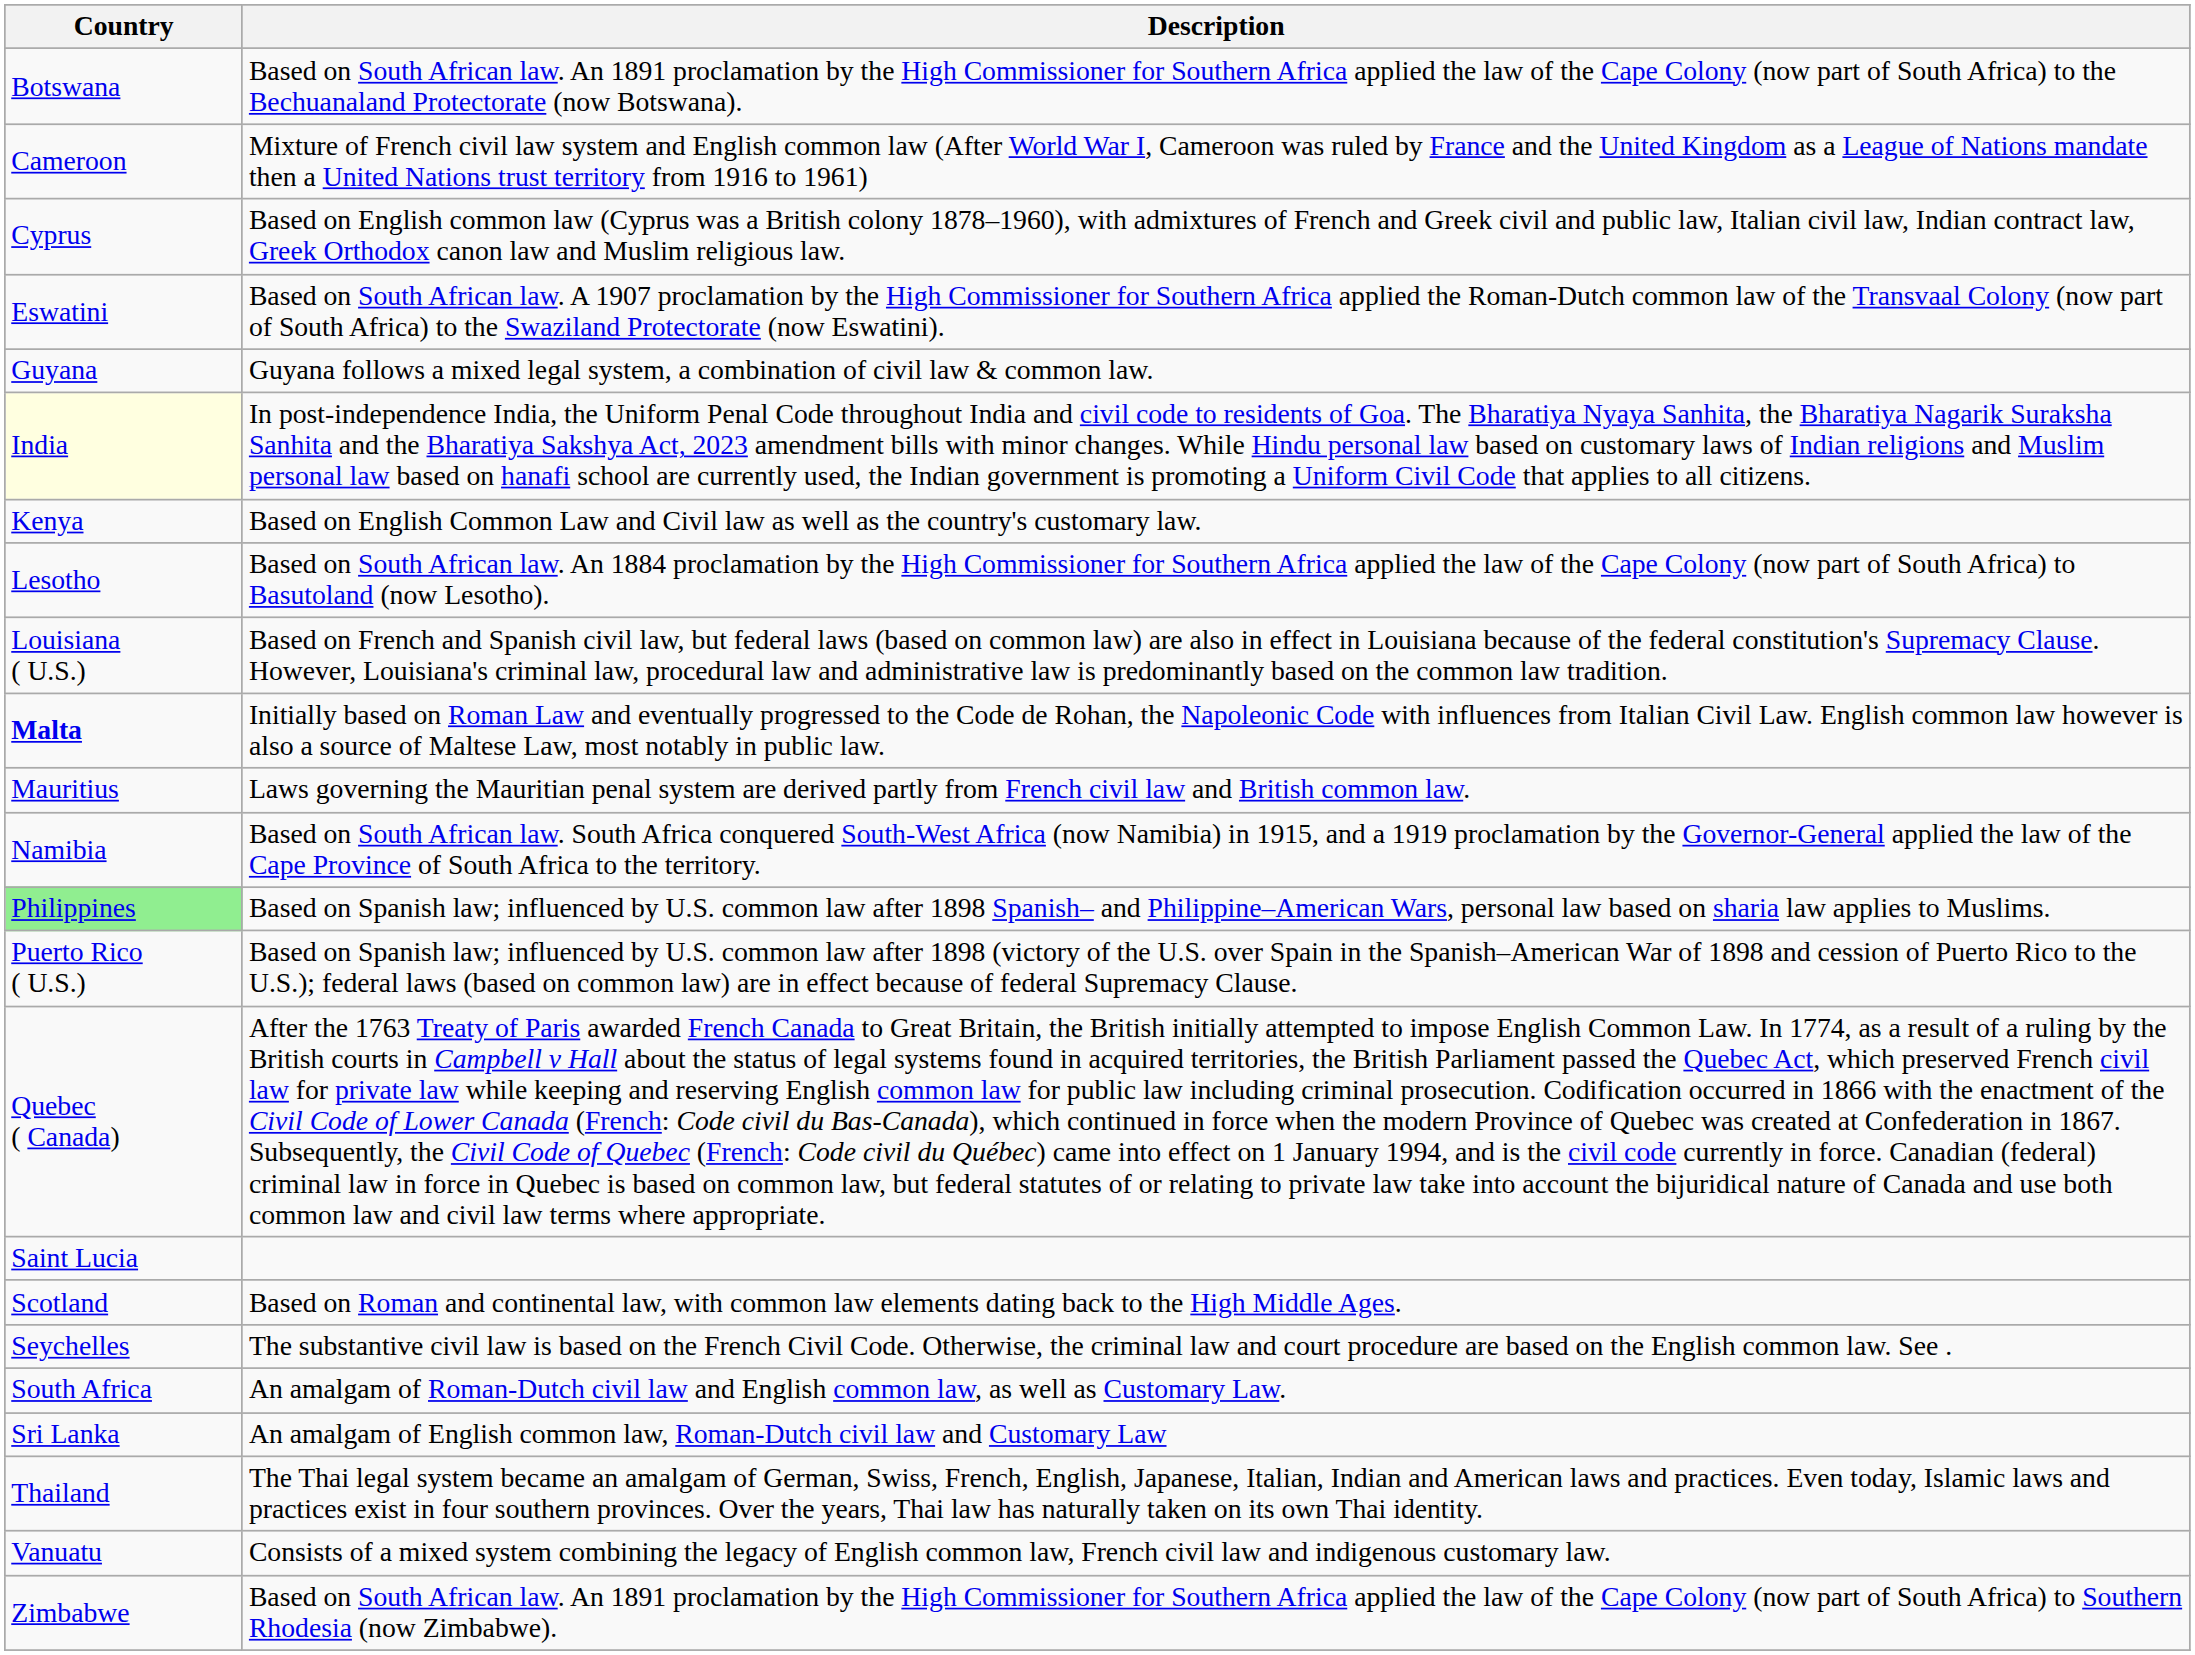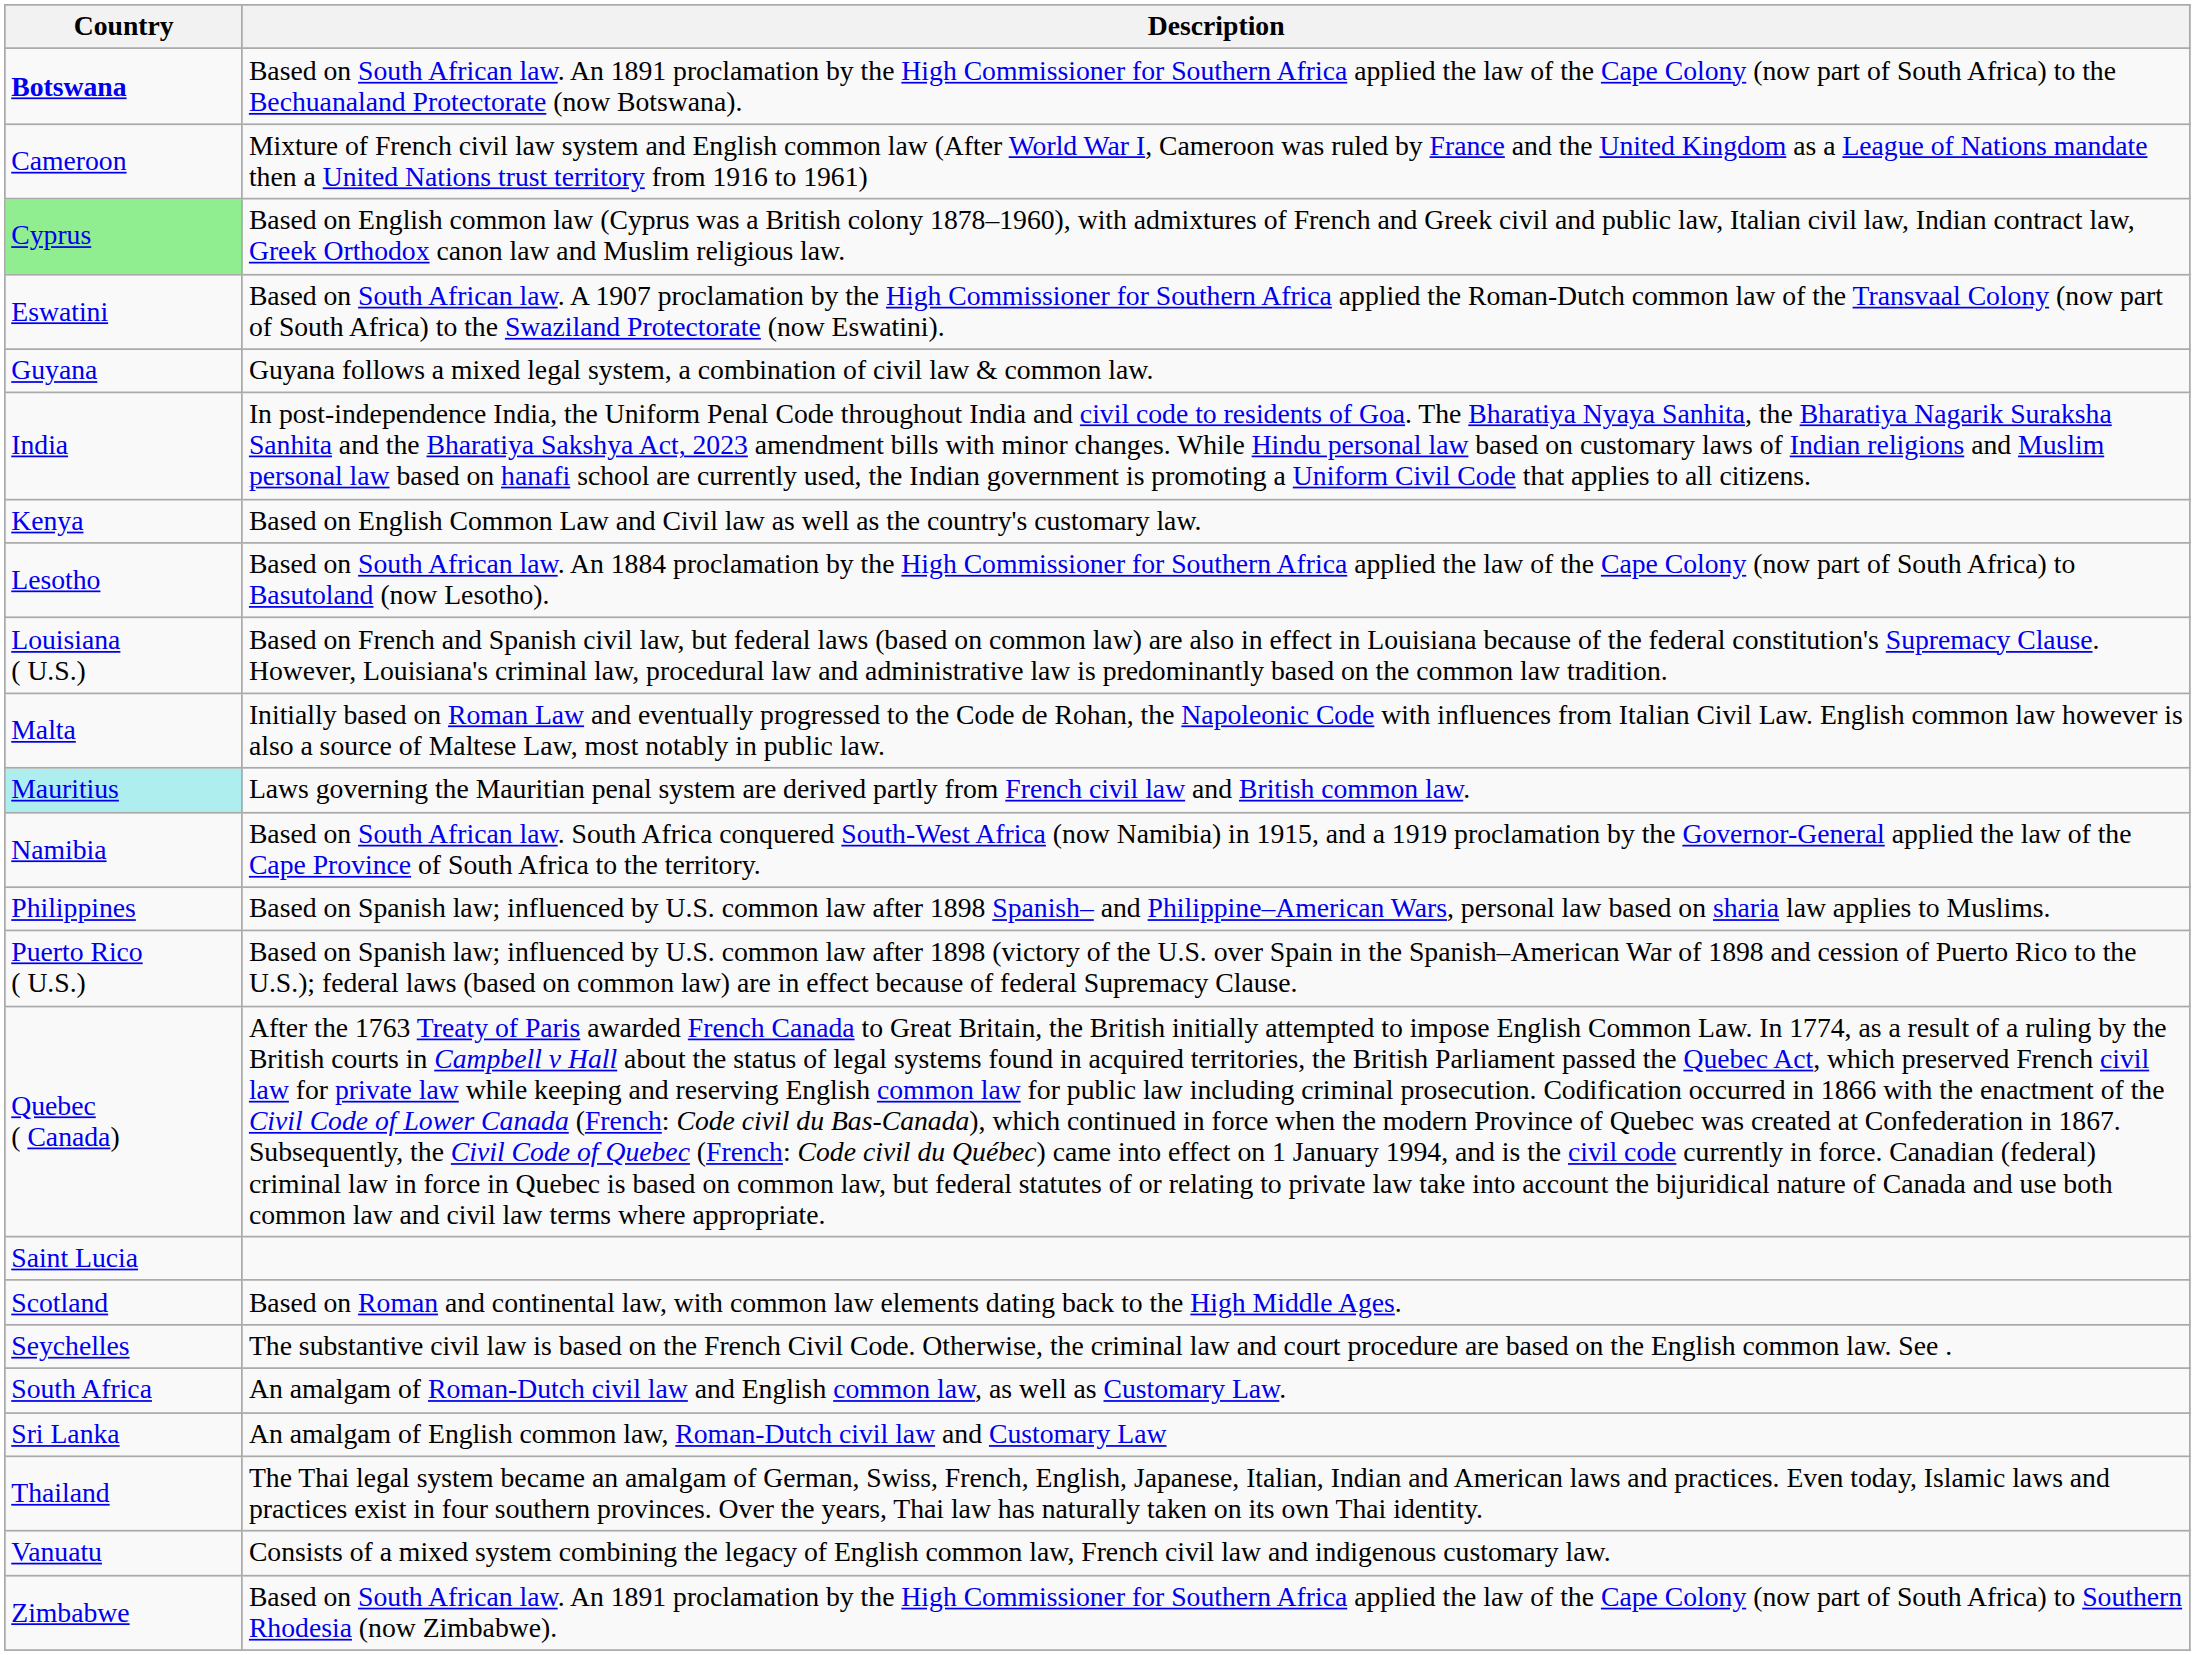Botswana | Country: normal -> bold
Cyprus | Country: no background -> lightgreen background
India | Country: lightyellow background -> no background
Malta | Country: bold -> normal
Mauritius | Country: no background -> paleturquoise background
Philippines | Country: lightgreen background -> no background
